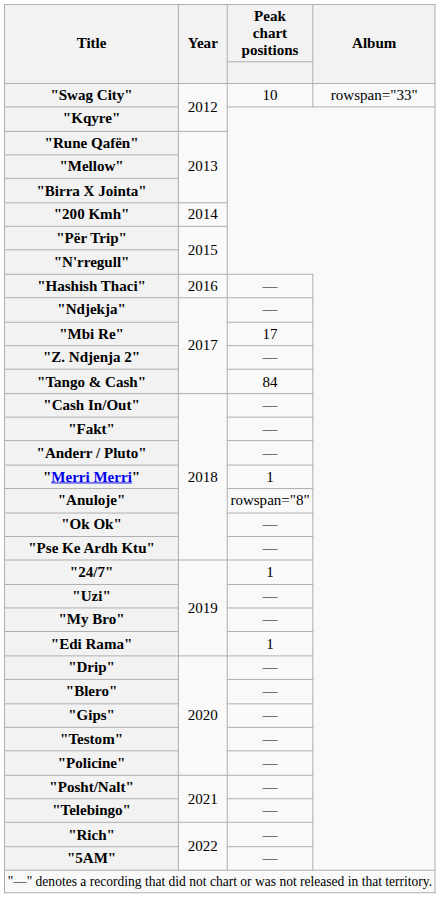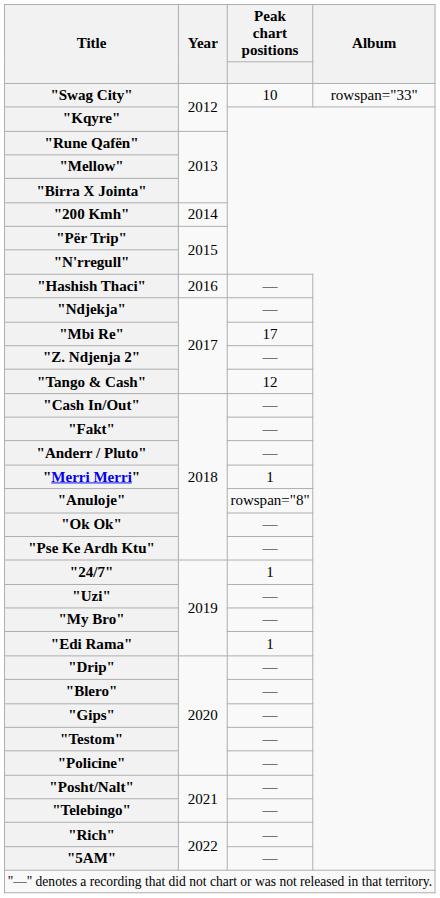"Tango & Cash" | Peak chart positions: 84 -> 12
